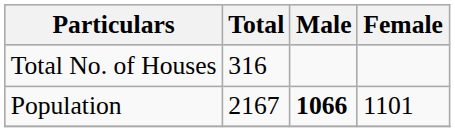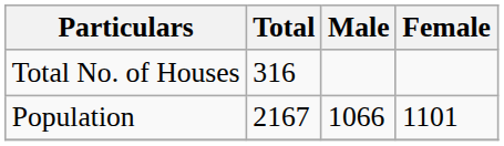Population | Male: bold -> normal
